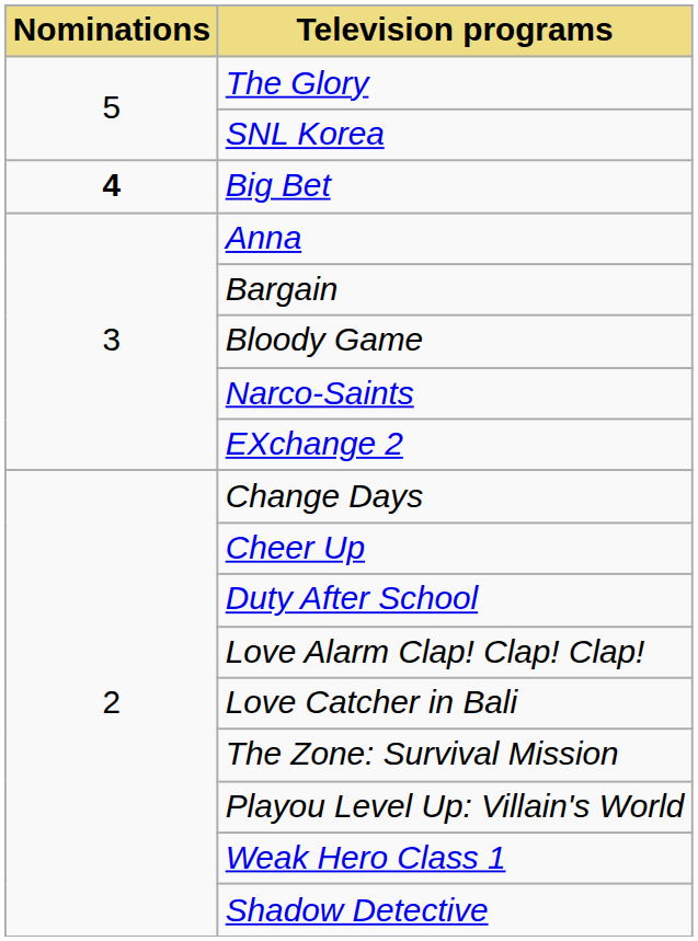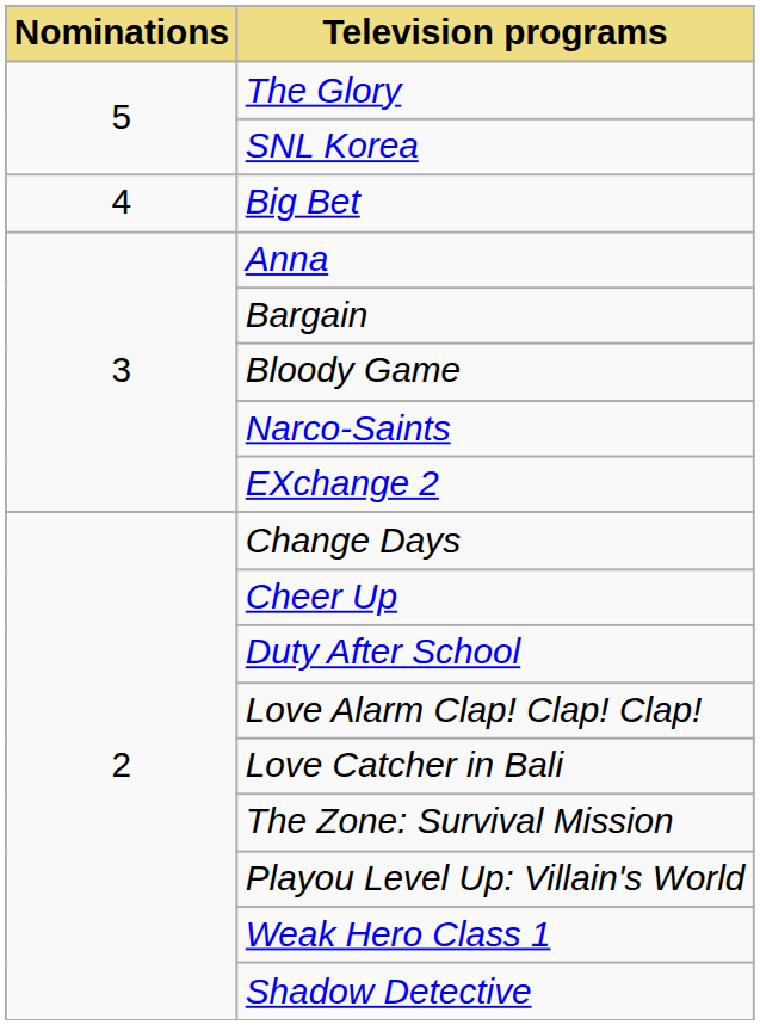Big Bet | Nominations: bold -> normal
